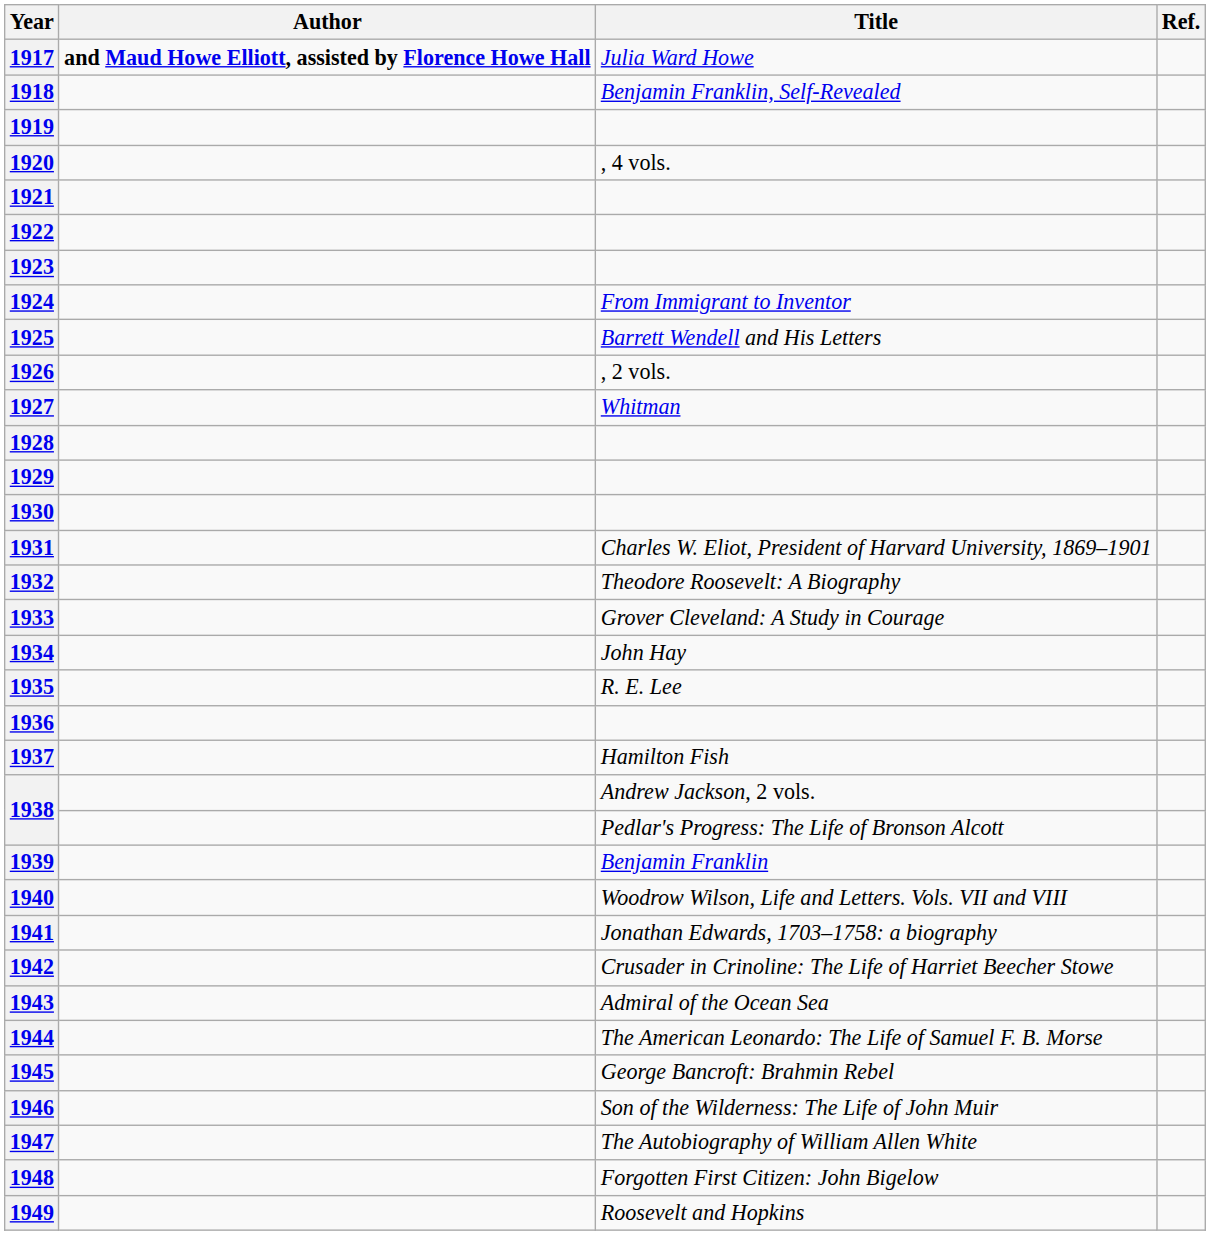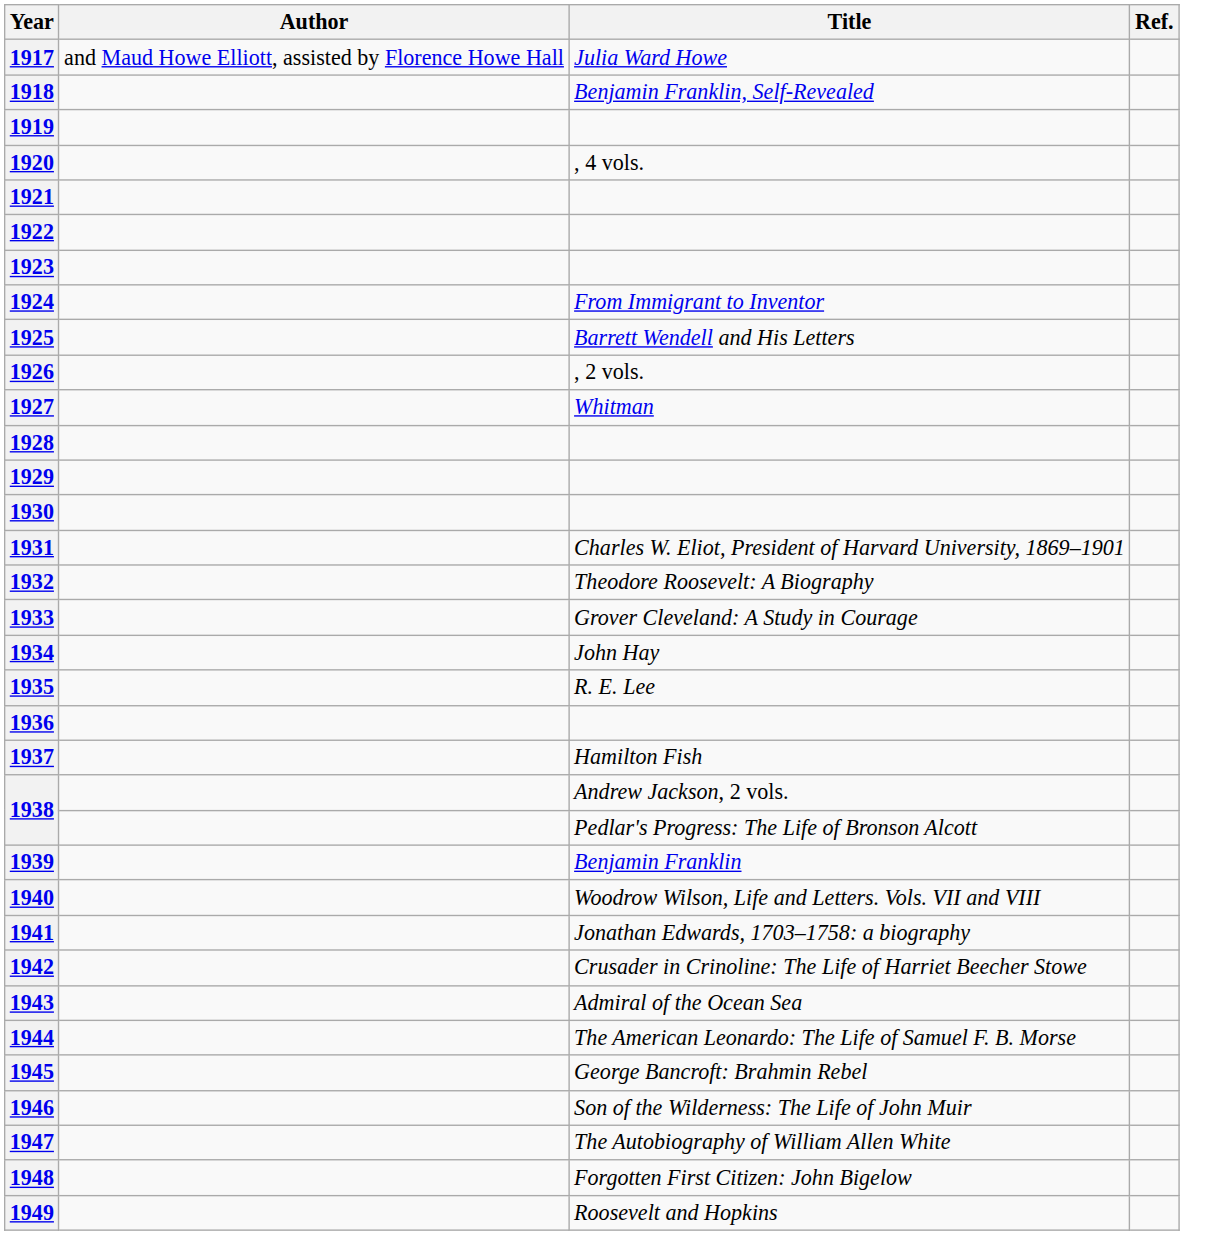1917 | Author: bold -> normal
